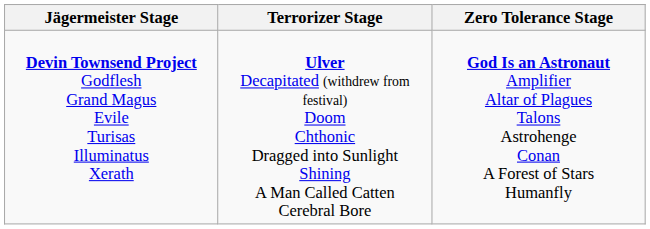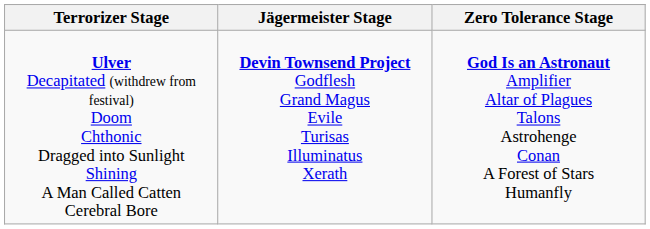columns swapped: Jägermeister Stage <-> Terrorizer Stage
